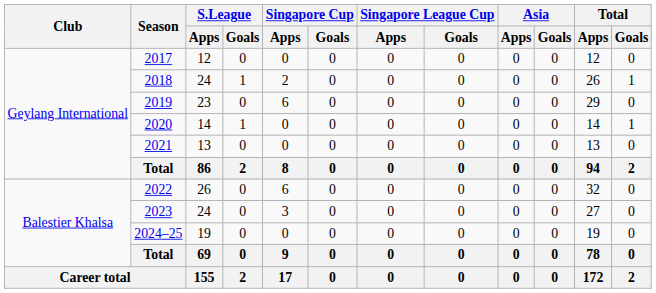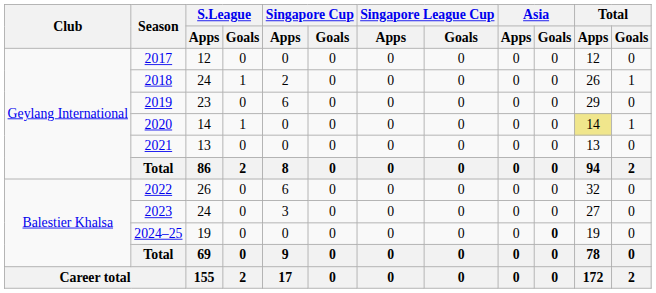2020 | Total / Apps: no background -> khaki background
2024–25 | Asia / Goals: normal -> bold
